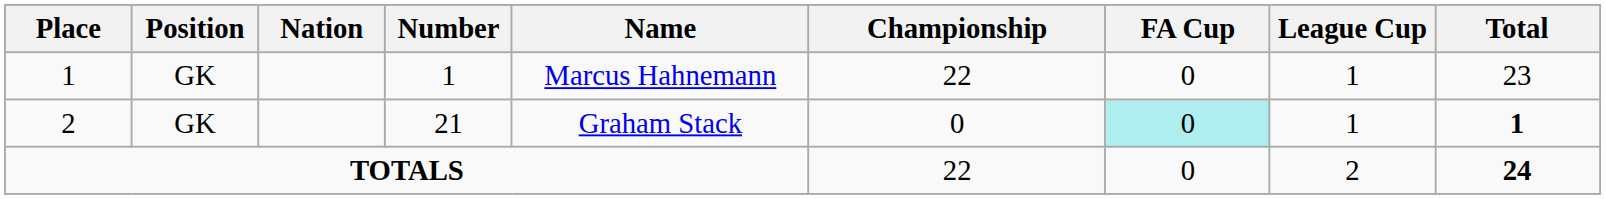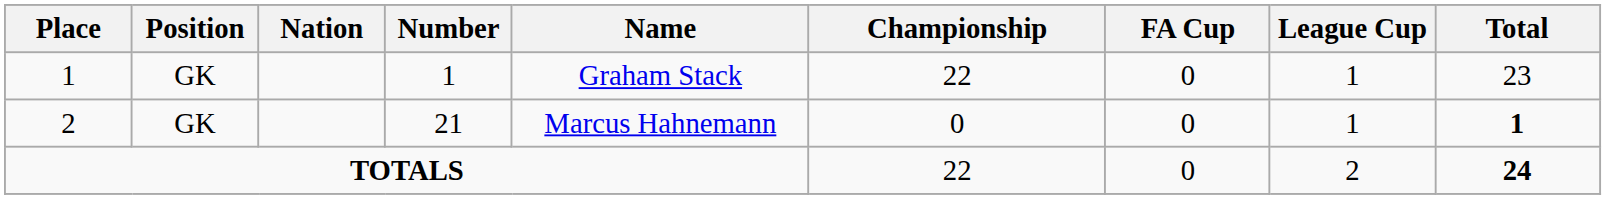row 2 | Name: Marcus Hahnemann -> Graham Stack
row 3 | Name: Graham Stack -> Marcus Hahnemann
row 3 | FA Cup: paleturquoise background -> no background
